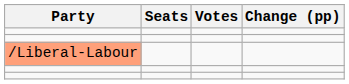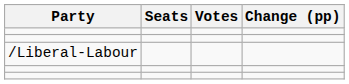/Liberal-Labour | Party: lightsalmon background -> no background
